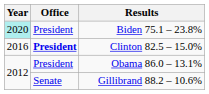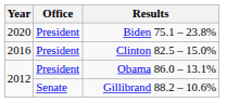Biden 75.1 – 23.8% | Year: paleturquoise background -> no background
Clinton 82.5 – 15.0% | Office: bold -> normal
